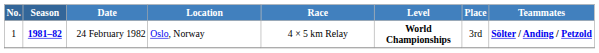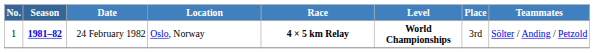24 February 1982 | Race: normal -> bold
24 February 1982 | Teammates: bold -> normal
